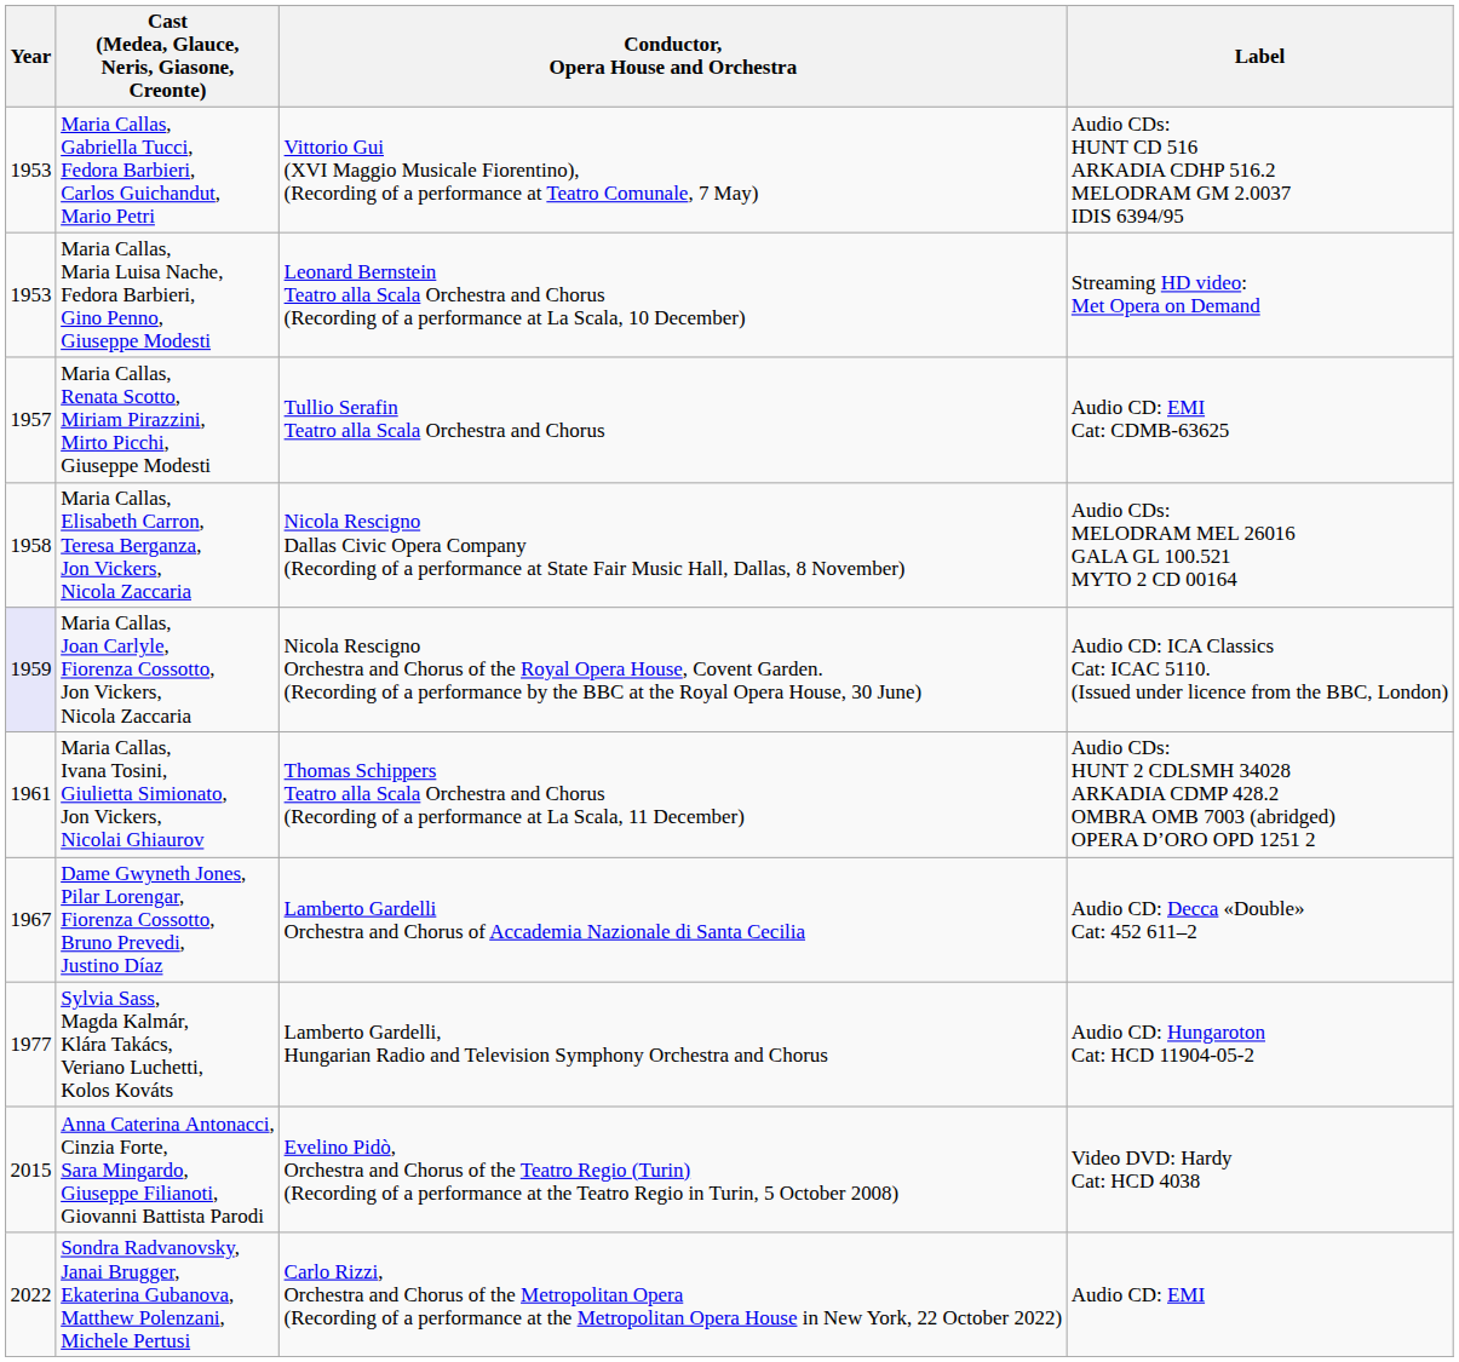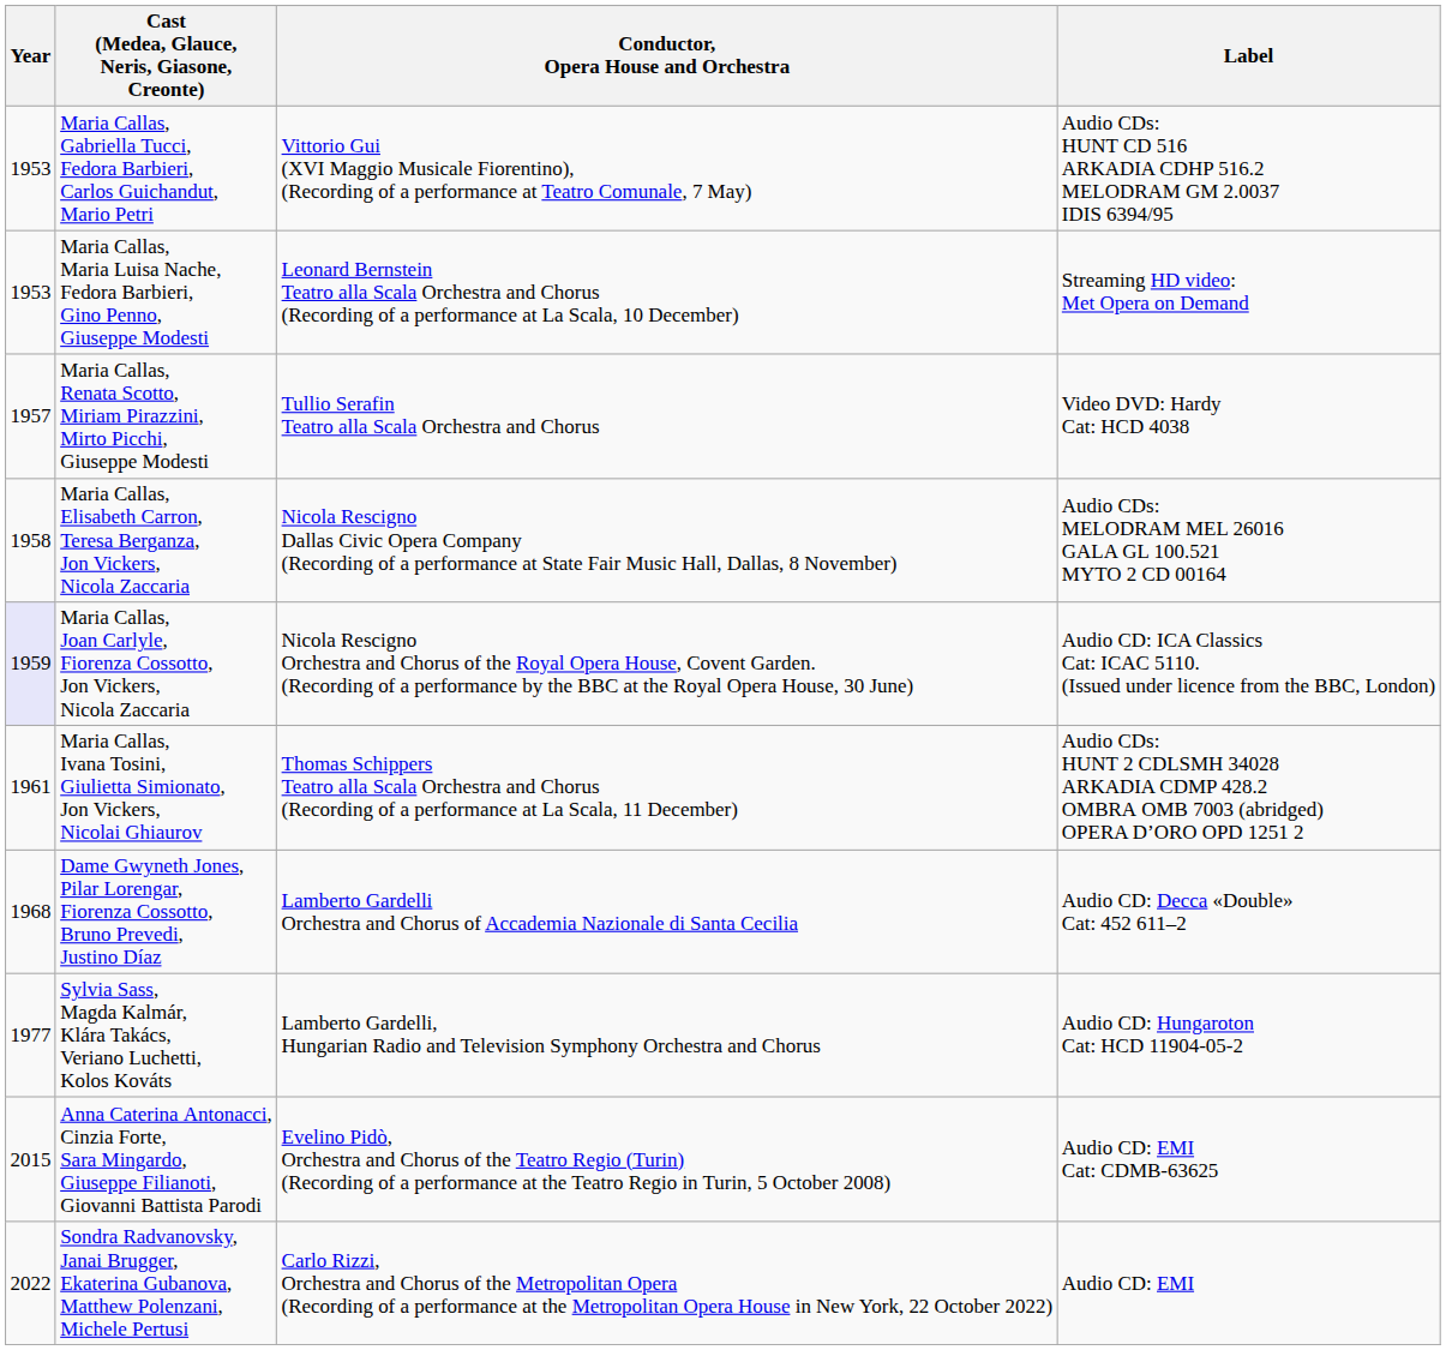row 4 | Label: Audio CD: EMI Cat: CDMB-63625 -> Video DVD: Hardy Cat: HCD 4038
row 8 | Year: 1967 -> 1968
row 10 | Label: Video DVD: Hardy Cat: HCD 4038 -> Audio CD: EMI Cat: CDMB-63625
